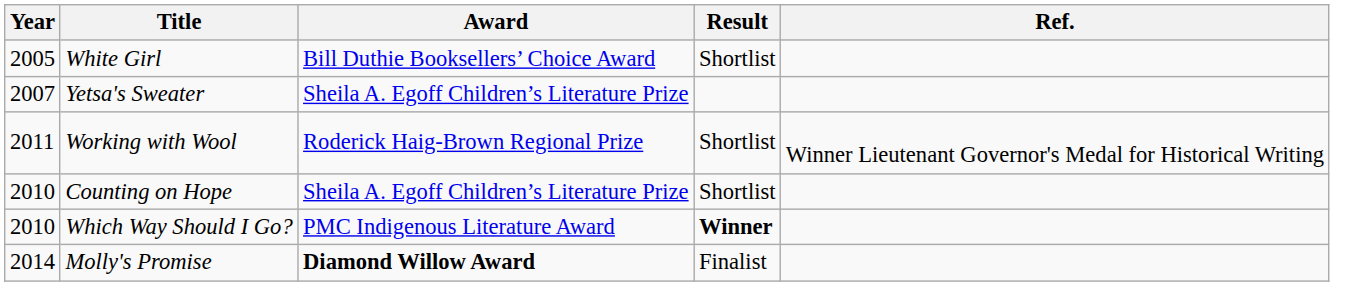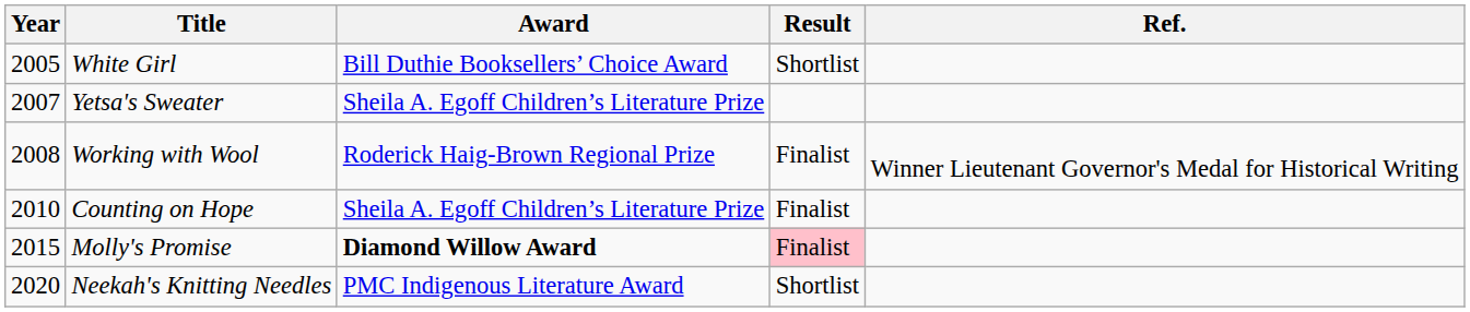Working with Wool | Year: 2011 -> 2008
Working with Wool | Result: Shortlist -> Finalist
Counting on Hope | Result: Shortlist -> Finalist
- row: 2010 | Which Way Should I Go? | PMC Indigenous Literature Award | Winner
Molly's Promise | Year: 2014 -> 2015
Molly's Promise | Result: no background -> pink background
+ row: 2020 | Neekah's Knitting Needles | PMC Indigenous Literature Award | Shortlist
